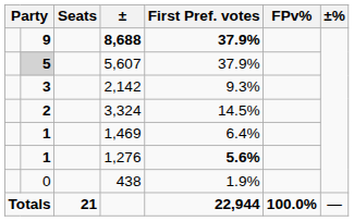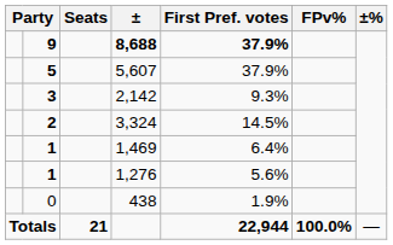5,607 | column 2: lightgrey background -> no background
1,276 | First Pref. votes: bold -> normal
